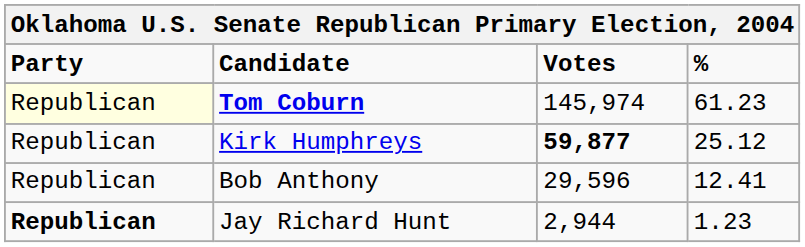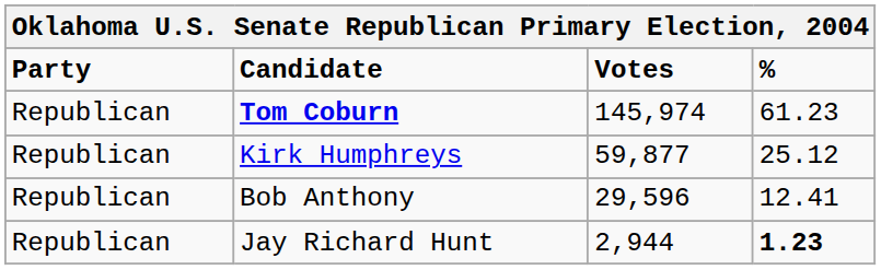Tom Coburn | Party: lightyellow background -> no background
Kirk Humphreys | Votes: bold -> normal
Jay Richard Hunt | Party: bold -> normal
Jay Richard Hunt | %: normal -> bold
